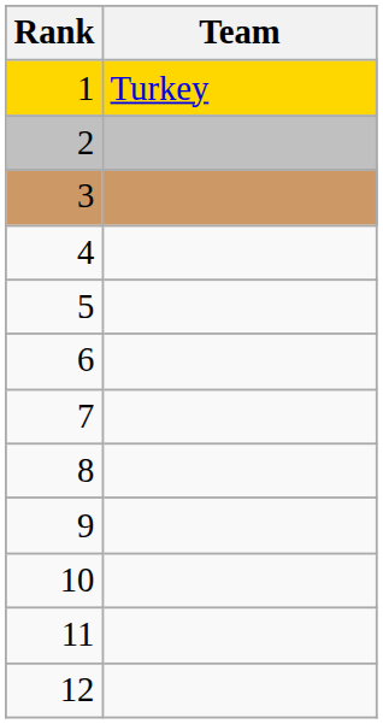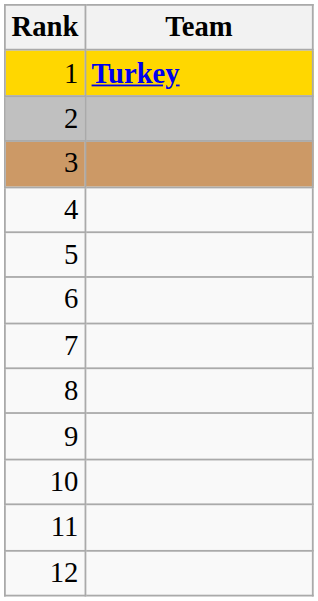1 | Team: normal -> bold
